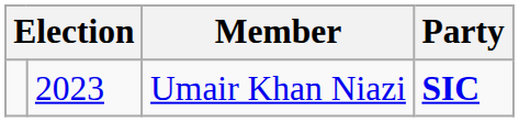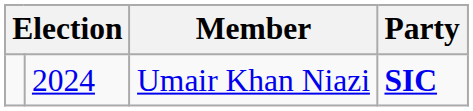Umair Khan Niazi | column 2: 2023 -> 2024
